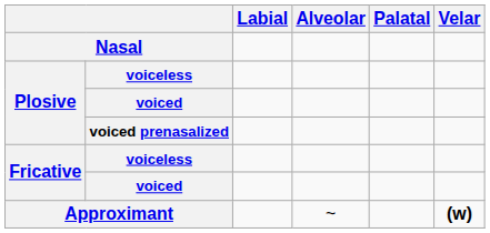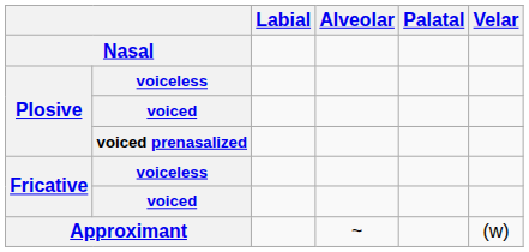Approximant | Velar: bold -> normal
